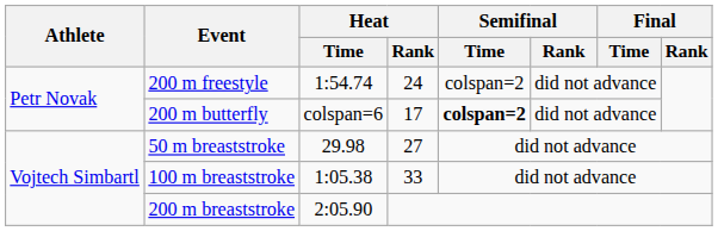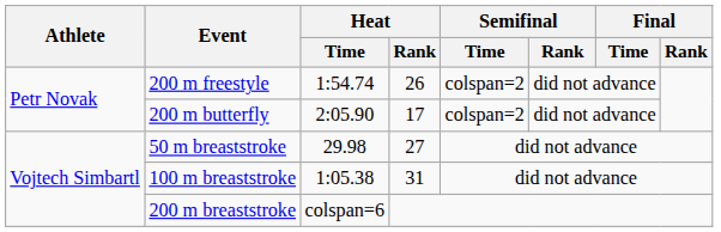200 m freestyle | Heat / Rank: 24 -> 26
200 m butterfly | Heat / Time: colspan=6 -> 2:05.90
200 m butterfly | Semifinal / Time: bold -> normal
100 m breaststroke | Heat / Rank: 33 -> 31
200 m breaststroke | Heat / Time: 2:05.90 -> colspan=6
